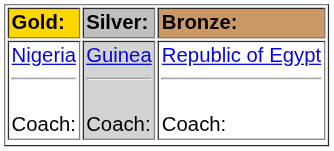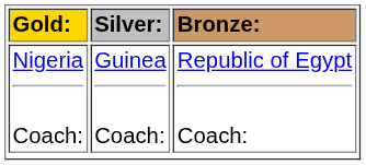Nigeria Coach: | Silver:: lightgrey background -> no background
